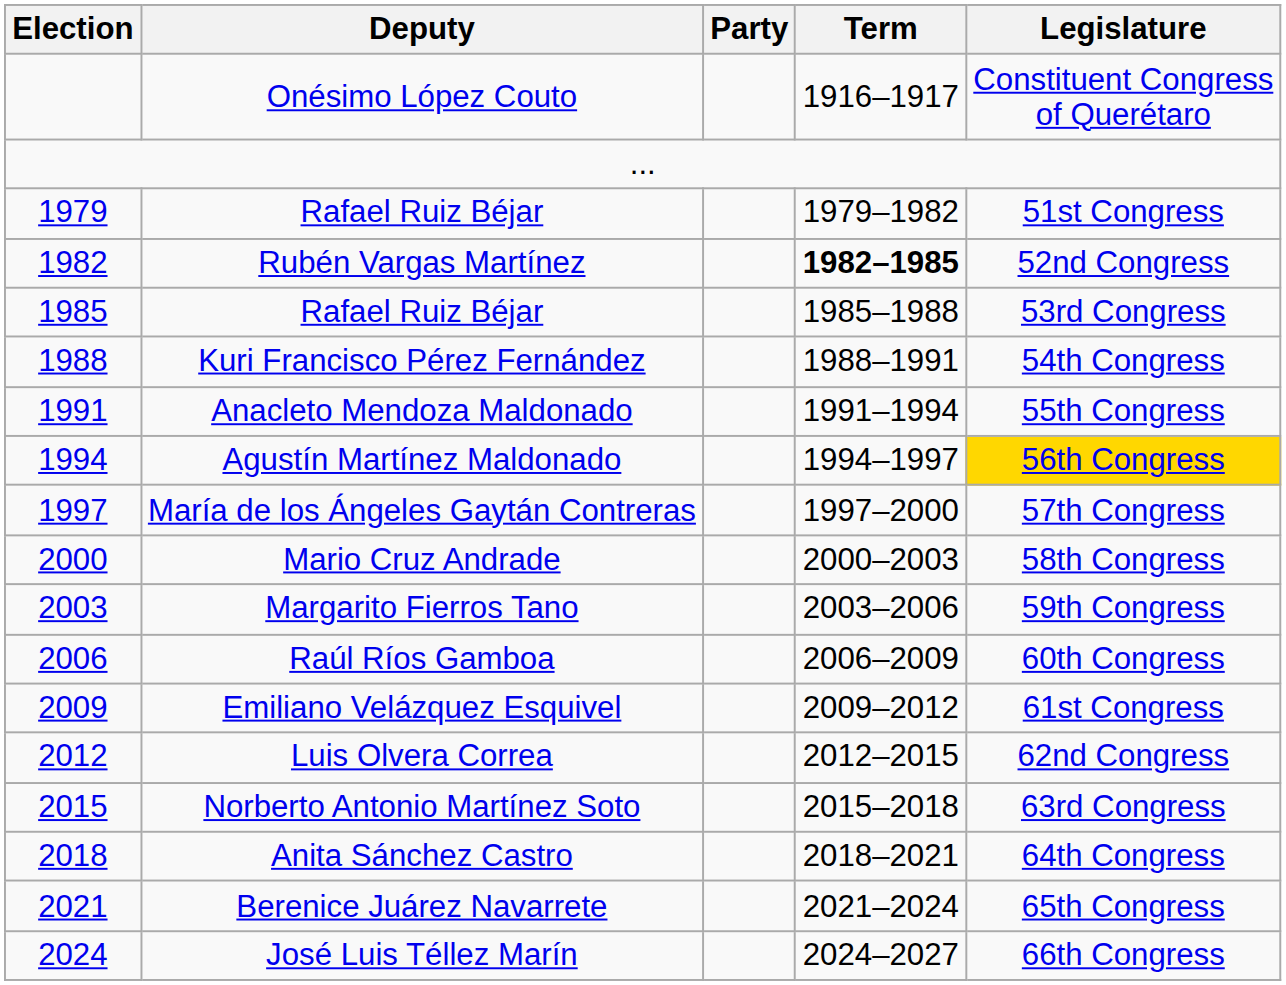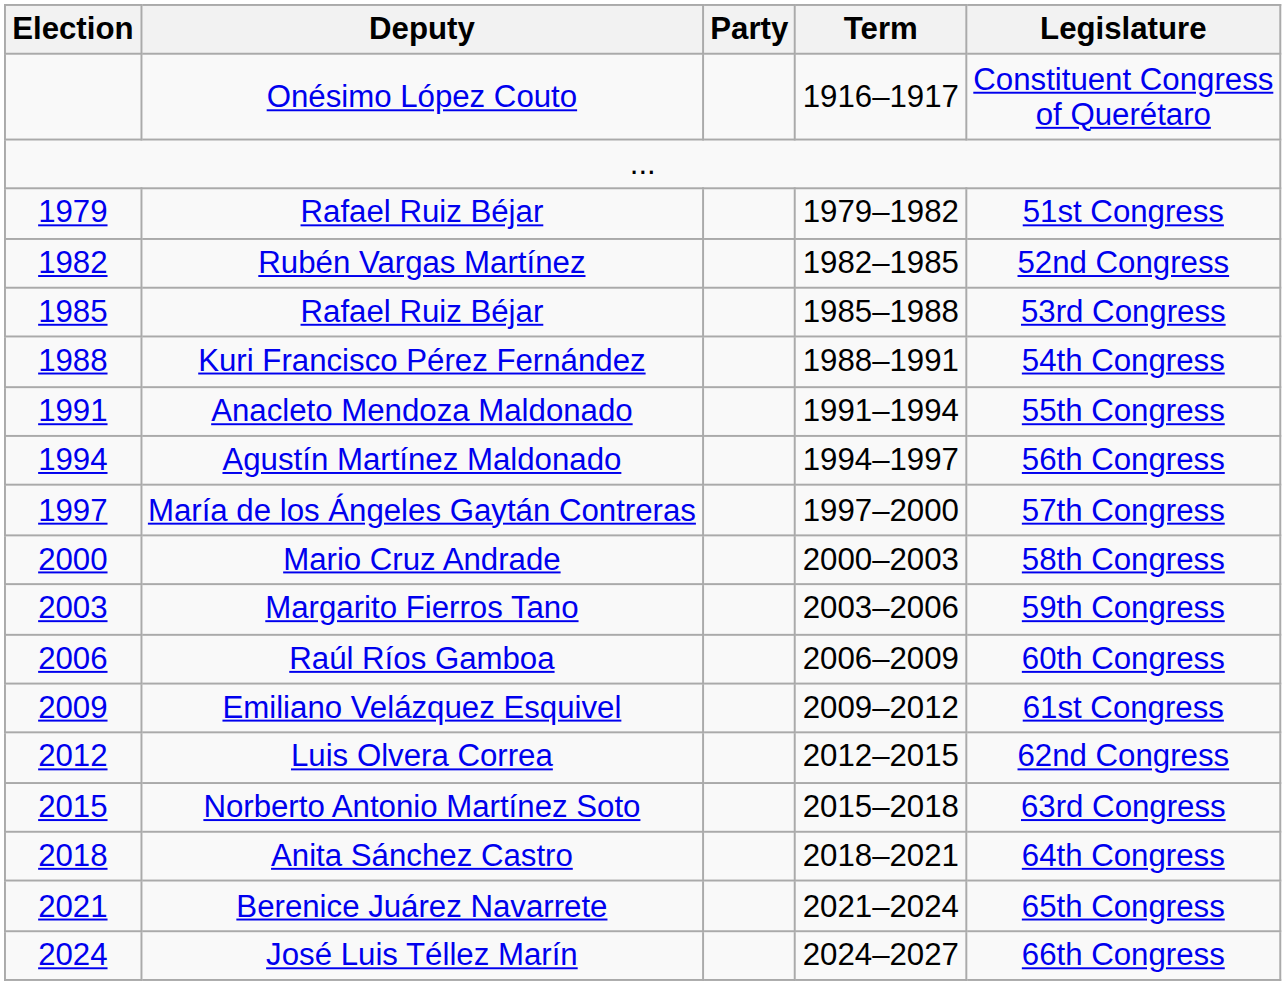Rubén Vargas Martínez | Term: bold -> normal
Agustín Martínez Maldonado | Legislature: gold background -> no background
